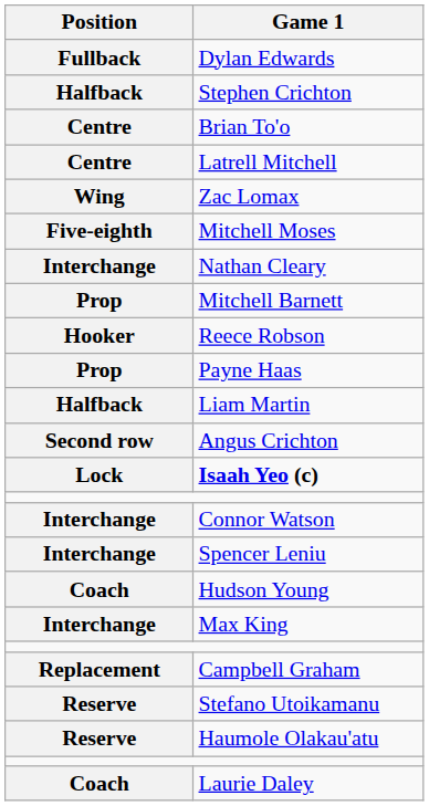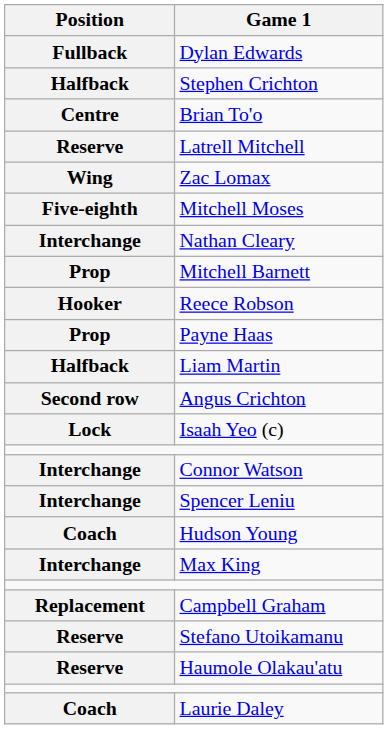row 5 | Position: Centre -> Reserve
row 14 | Game 1: bold -> normal
